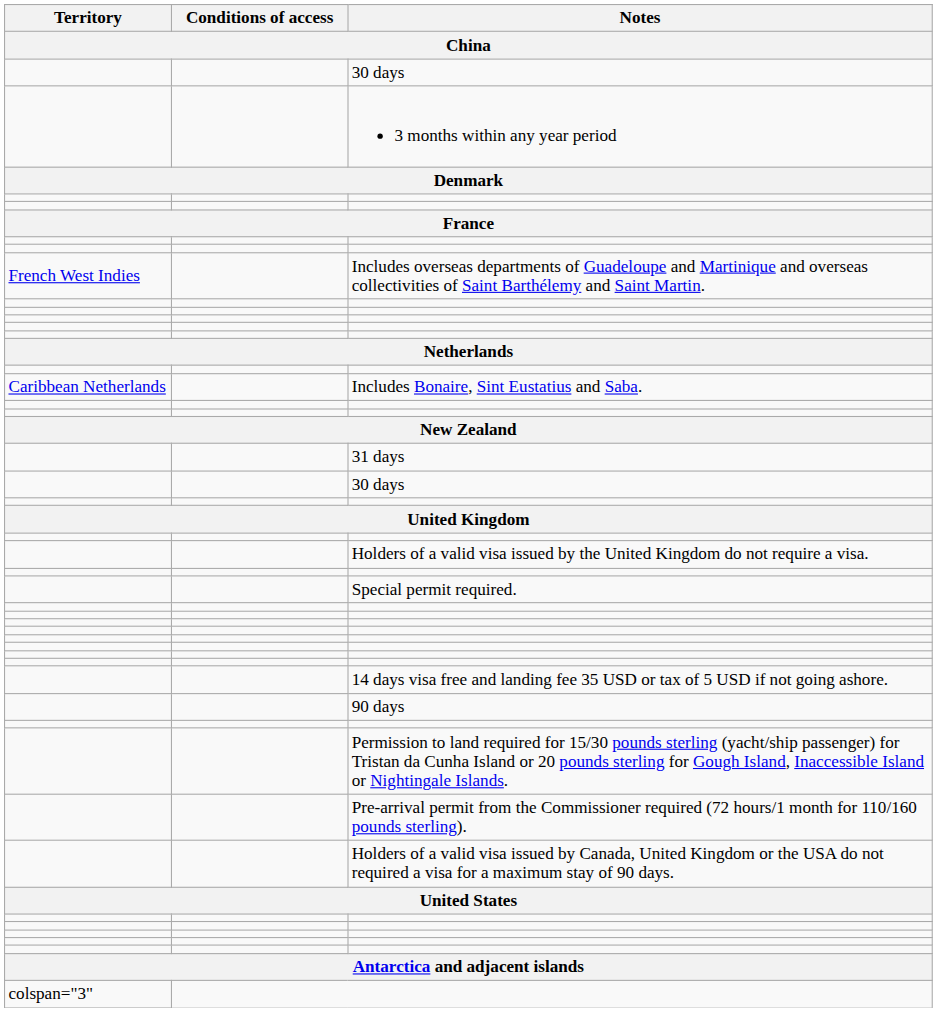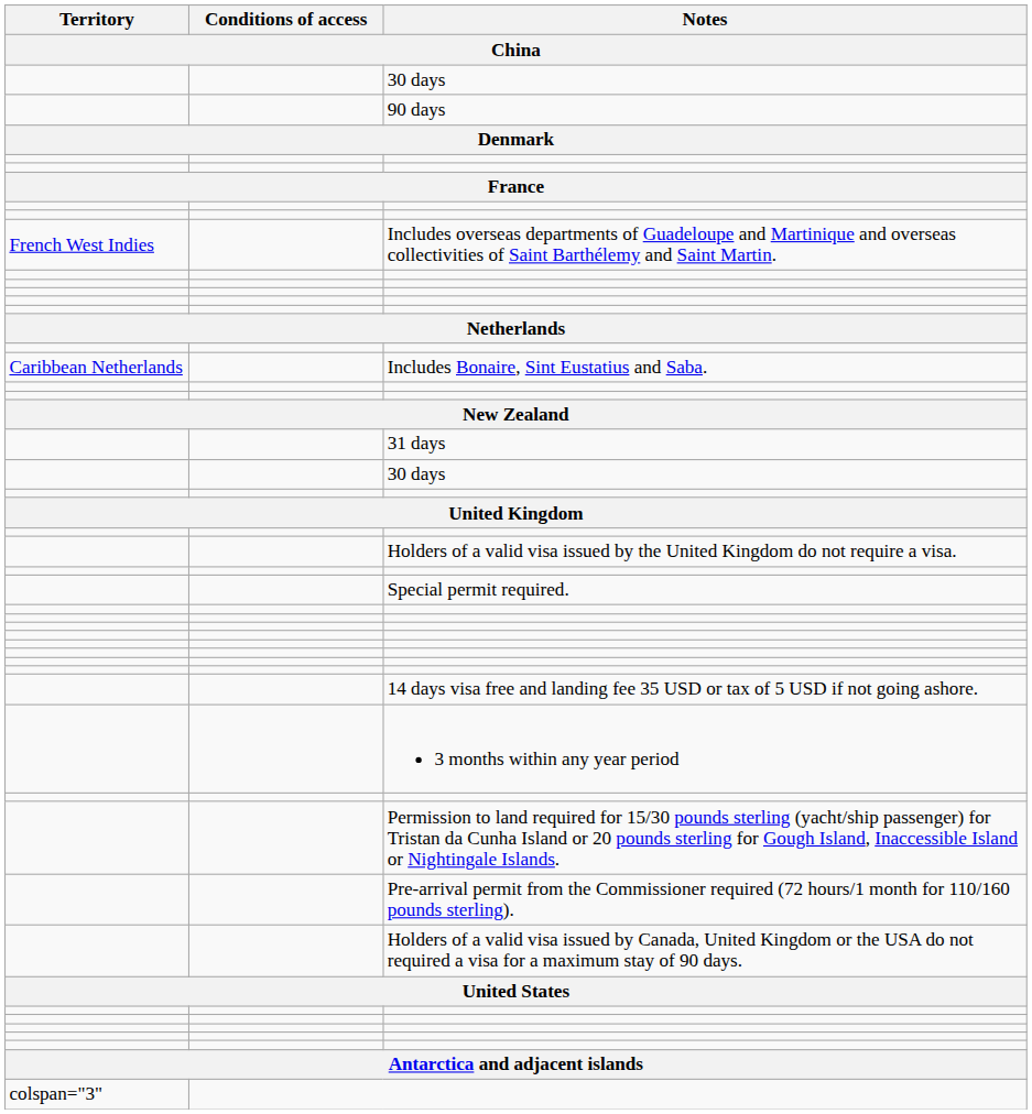rows swapped: 90 days <-> 3 months within any year period
